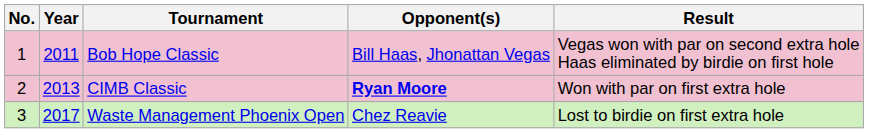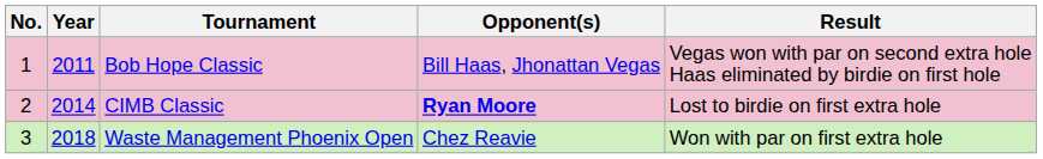CIMB Classic | Year: 2013 -> 2014
CIMB Classic | Result: Won with par on first extra hole -> Lost to birdie on first extra hole
Waste Management Phoenix Open | Year: 2017 -> 2018
Waste Management Phoenix Open | Result: Lost to birdie on first extra hole -> Won with par on first extra hole
